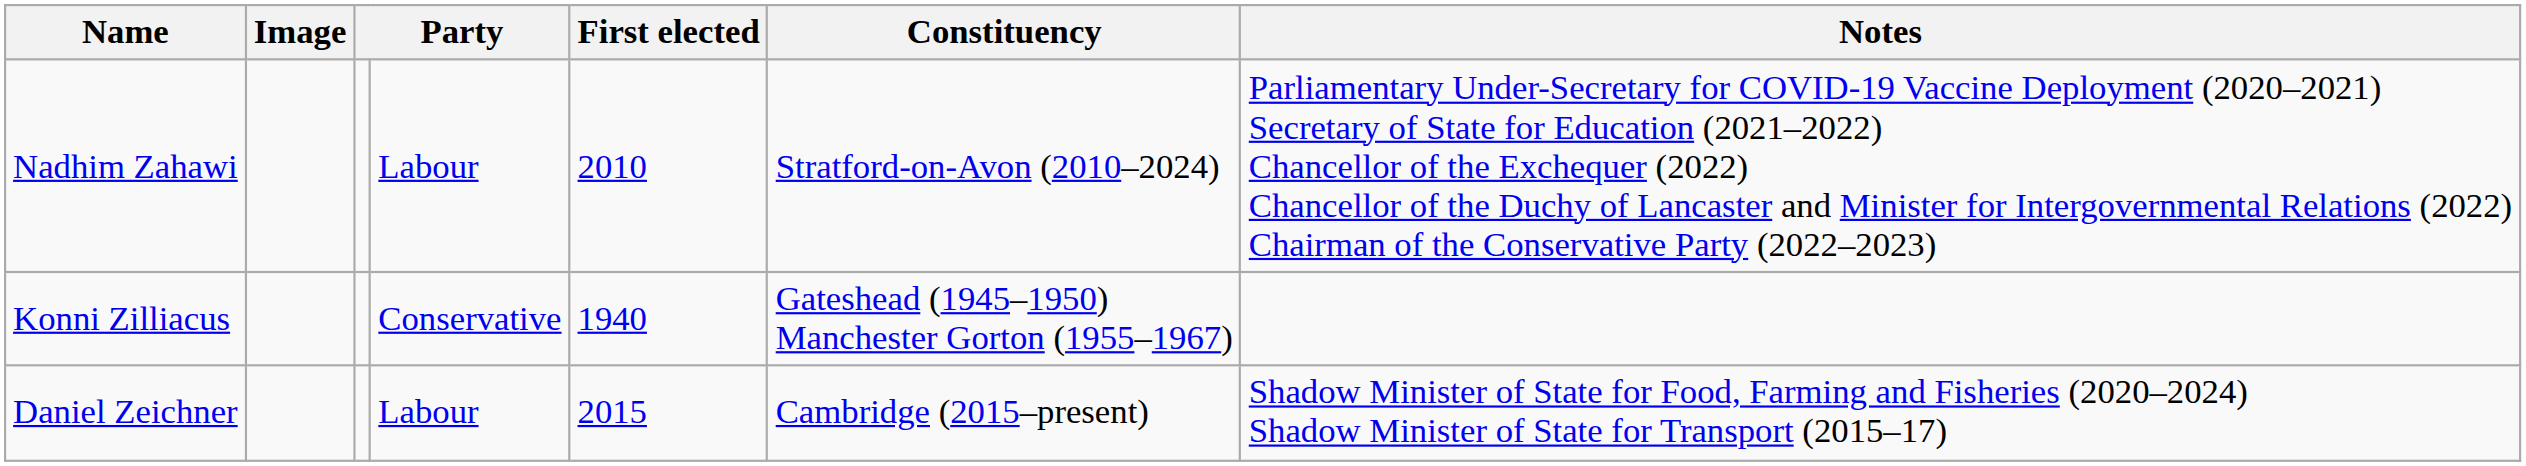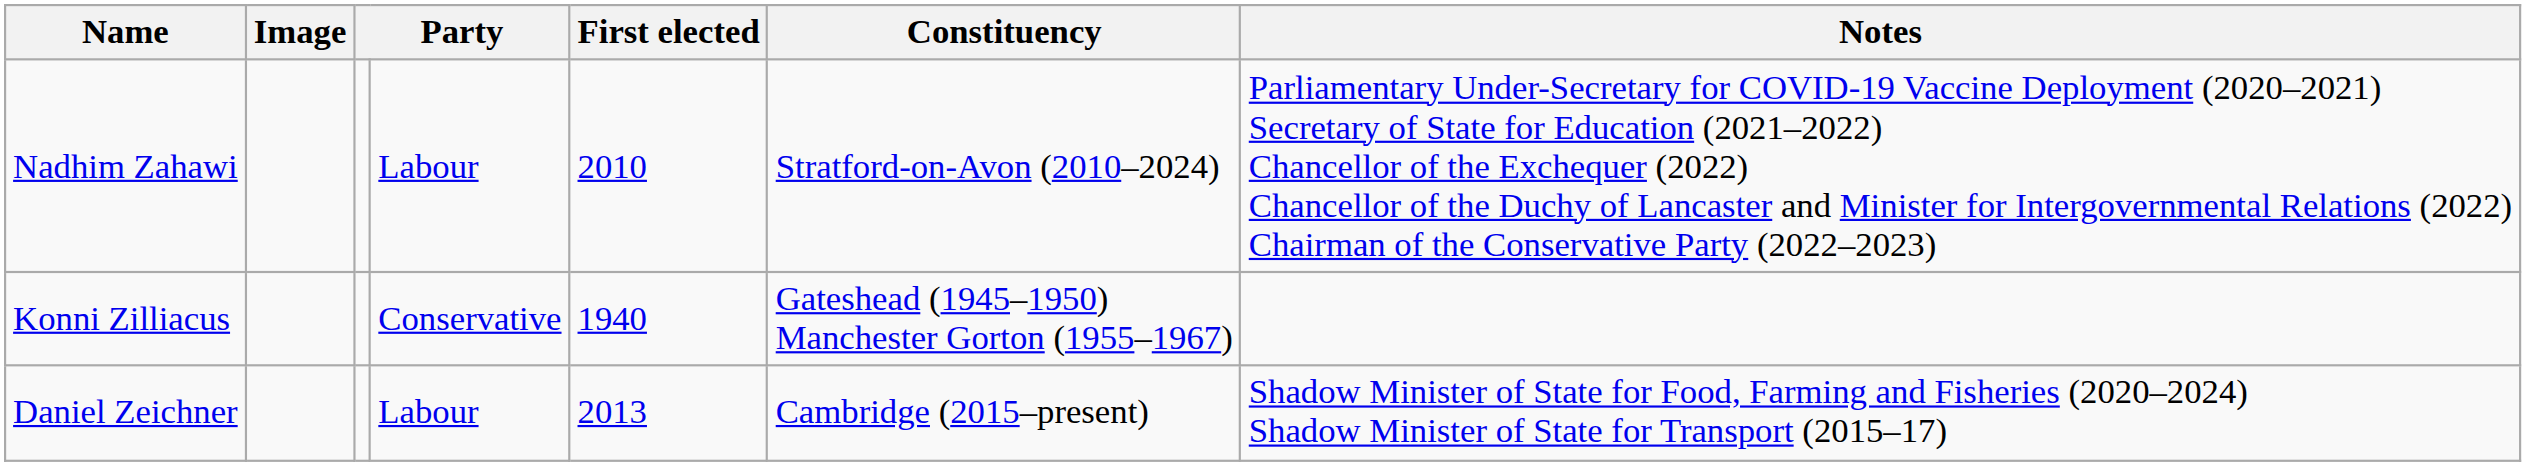Daniel Zeichner | First elected: 2015 -> 2013
